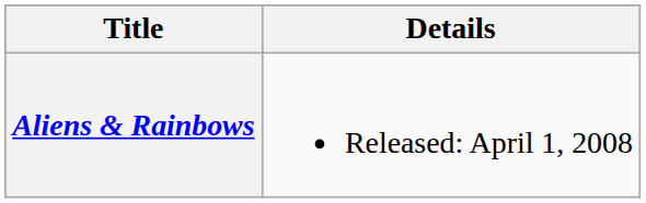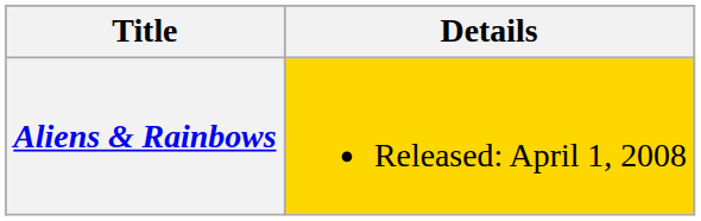Aliens & Rainbows | Details: no background -> gold background
